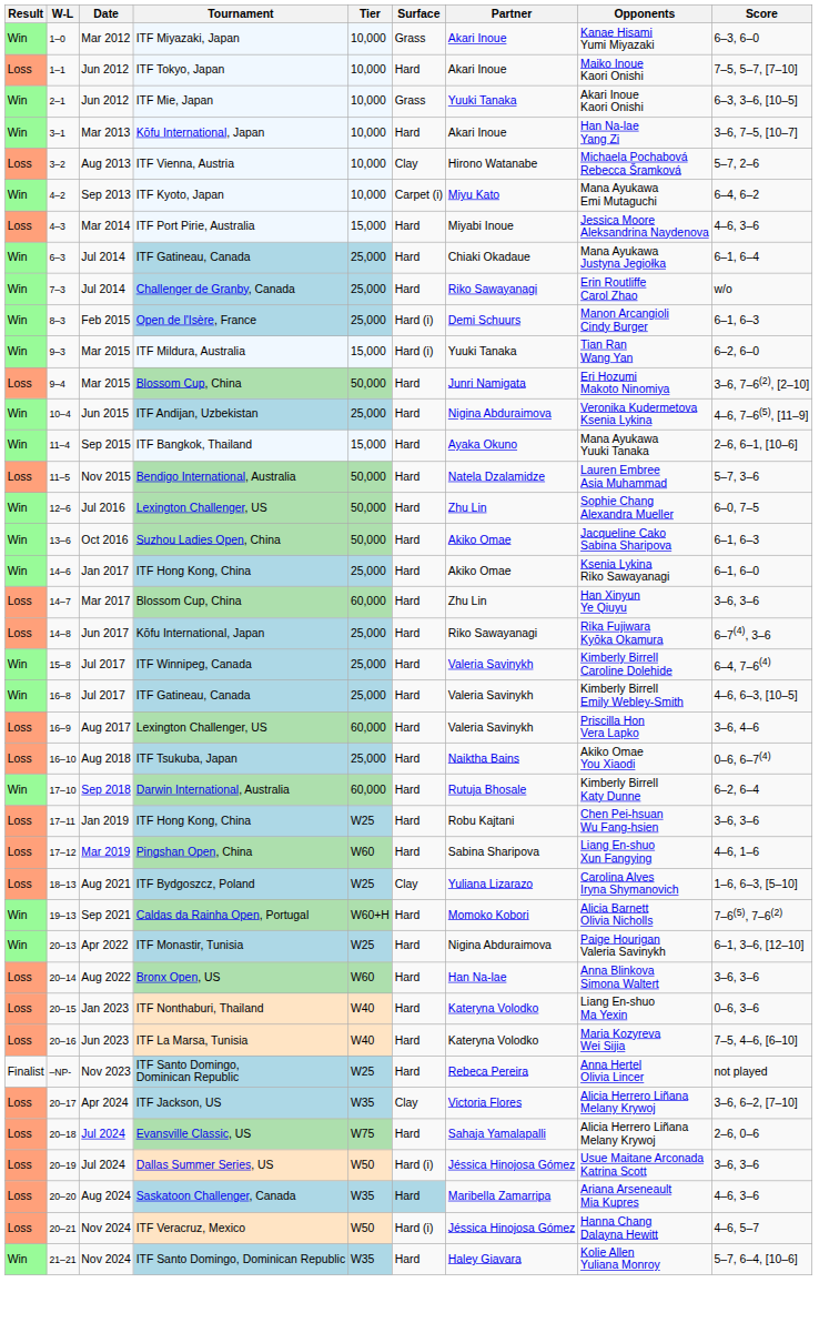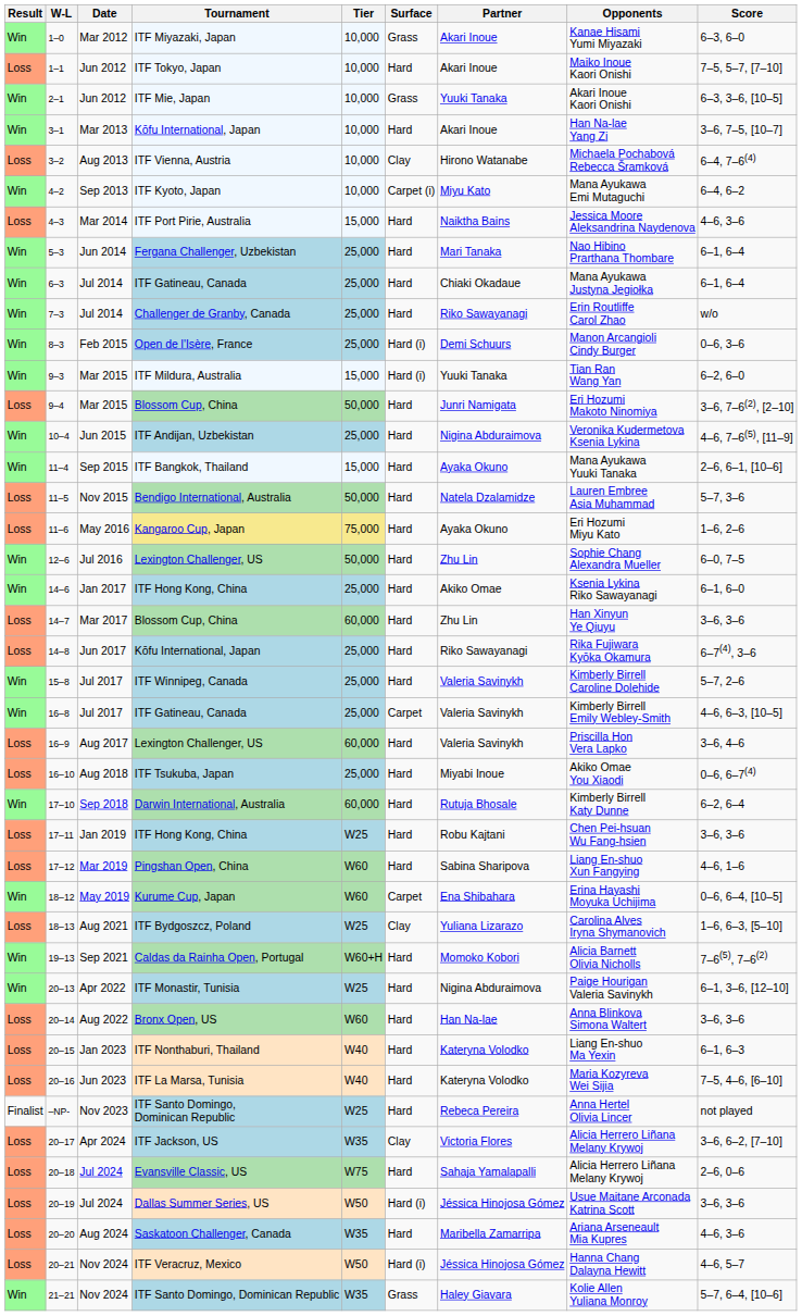3–2 | Score: 5–7, 2–6 -> 6–4, 7–6(4)
4–3 | Partner: Miyabi Inoue -> Naiktha Bains
+ row: Win | 5–3 | Jun 2014 | Fergana Challenger, Uzbekistan | 25,000 | Hard | Mari Tanaka | Nao Hibino Prarthana Thombare | 6–1, 6–4
8–3 | Score: 6–1, 6–3 -> 0–6, 3–6
+ row: Loss | 11–6 | May 2016 | Kangaroo Cup, Japan | 75,000 | Hard | Ayaka Okuno | Eri Hozumi Miyu Kato | 1–6, 2–6
- row: Win | 13–6 | Oct 2016 | Suzhou Ladies Open, China | 50,000 | Hard | Akiko Omae | Jacqueline Cako Sabina Sharipova | 6–1, 6–3
15–8 | Score: 6–4, 7–6(4) -> 5–7, 2–6
16–8 | Surface: Hard -> Carpet
16–10 | Partner: Naiktha Bains -> Miyabi Inoue
+ row: Win | 18–12 | May 2019 | Kurume Cup, Japan | W60 | Carpet | Ena Shibahara | Erina Hayashi Moyuka Uchijima | 0–6, 6–4, [10–5]
20–15 | Score: 0–6, 3–6 -> 6–1, 6–3
20–20 | Surface: lightblue background -> no background
21–21 | Surface: Hard -> Grass
